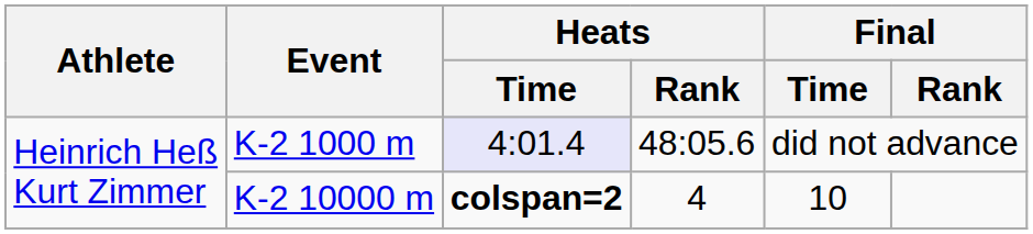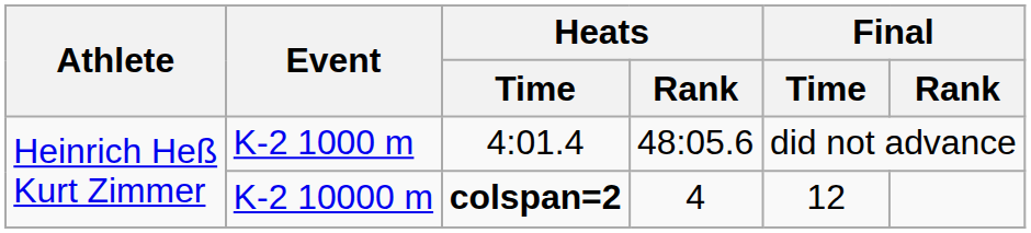K-2 1000 m | Heats / Time: lavender background -> no background
K-2 10000 m | Final / Time: 10 -> 12
